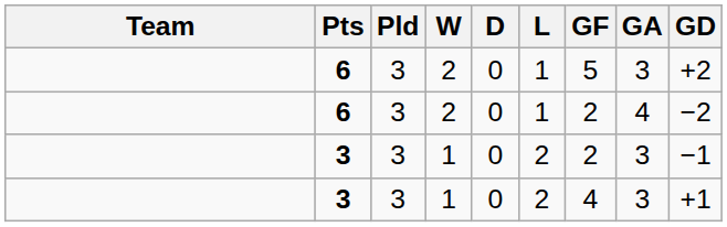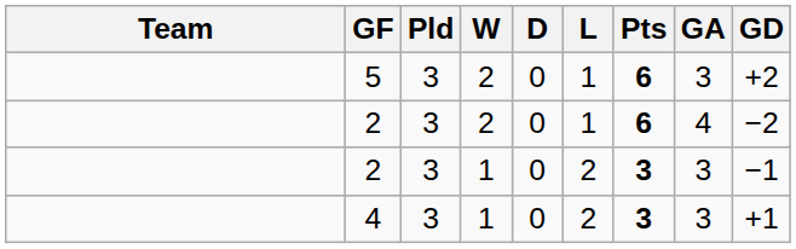columns swapped: Pts <-> GF
